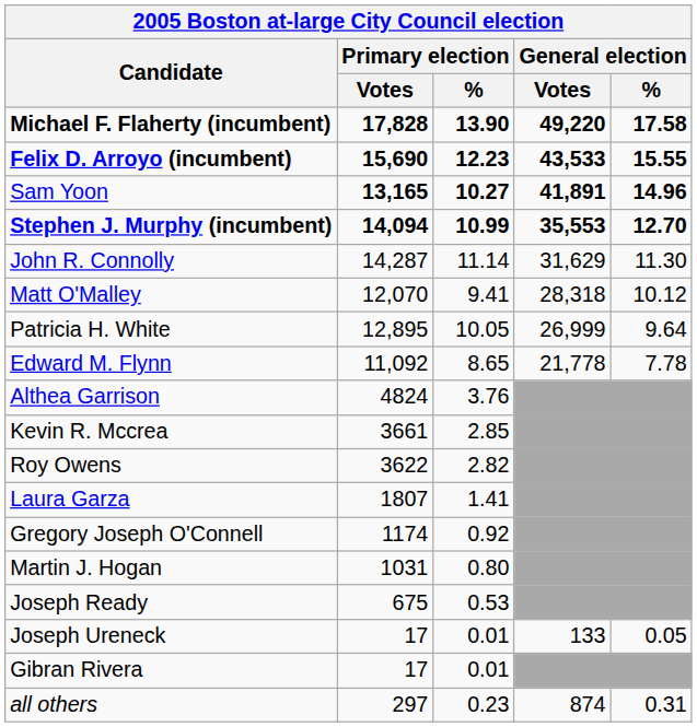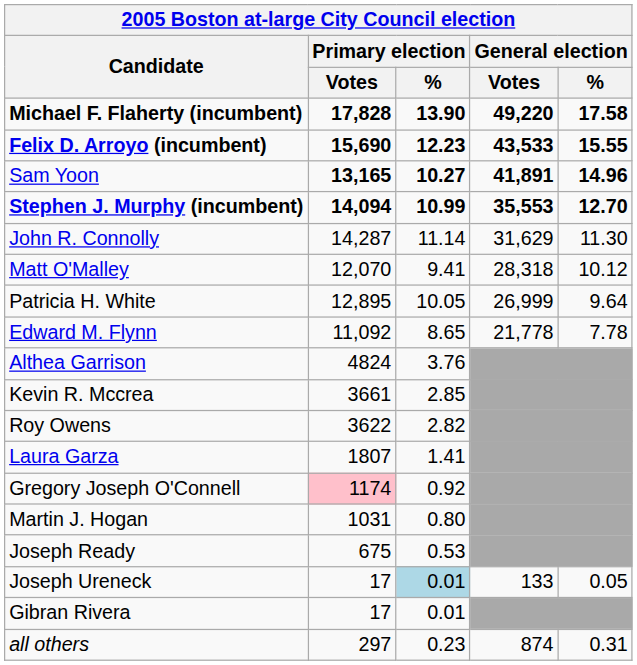Gregory Joseph O'Connell | Primary election / Votes: no background -> pink background
Joseph Ureneck | Primary election / %: no background -> lightblue background
